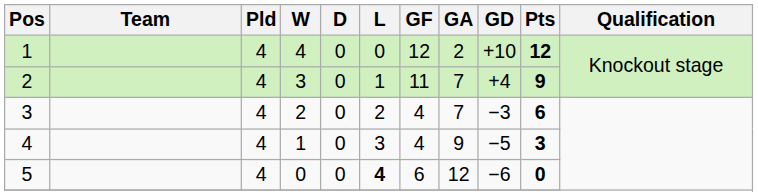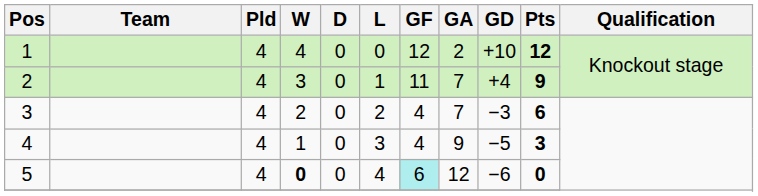5 | W: normal -> bold
5 | L: bold -> normal
5 | GF: no background -> paleturquoise background
